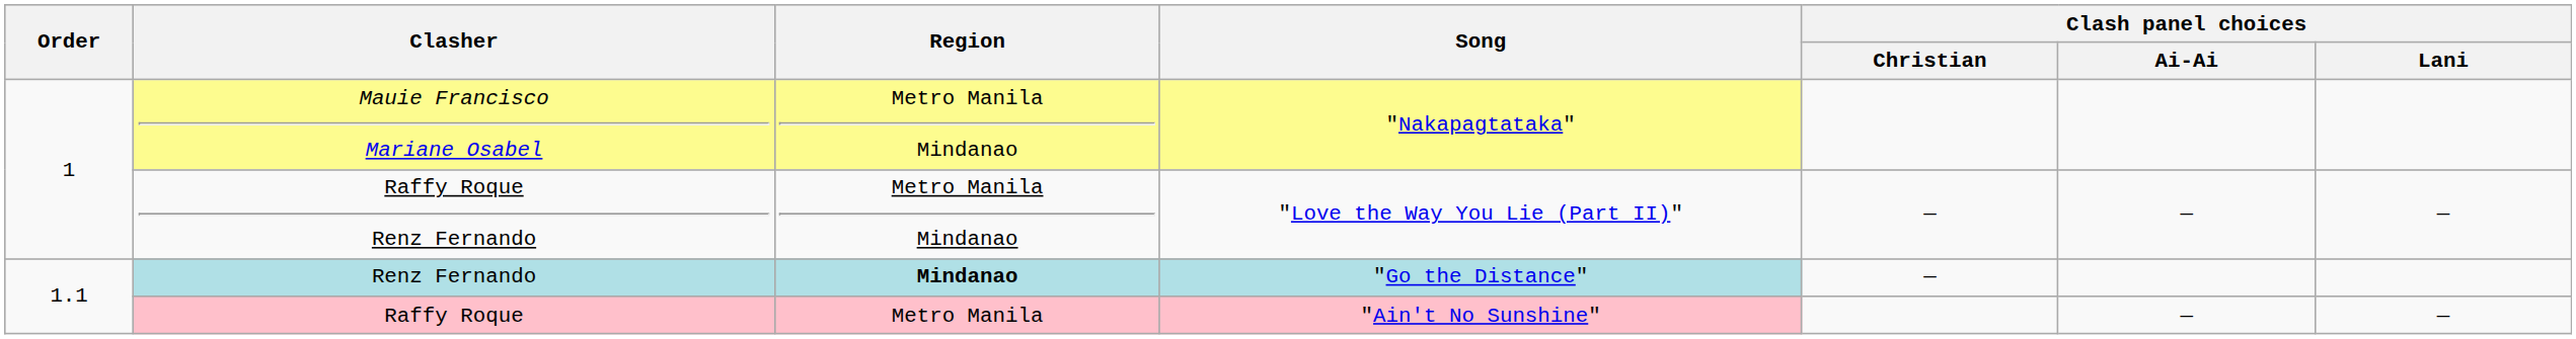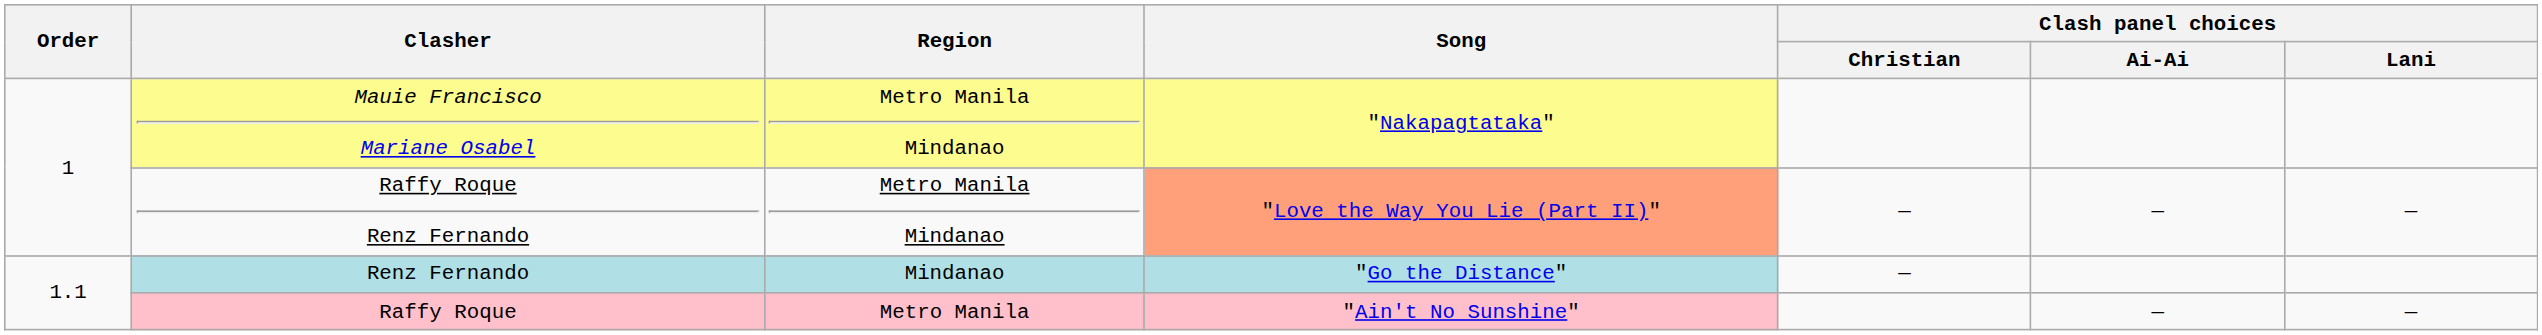Raffy Roque Renz Fernando | Song: no background -> lightsalmon background
Renz Fernando | Region: bold -> normal
